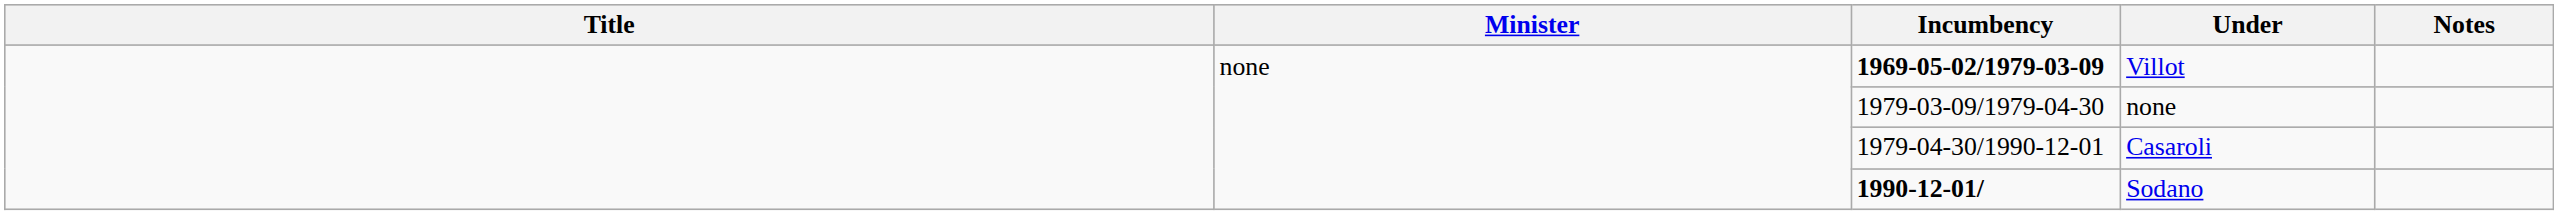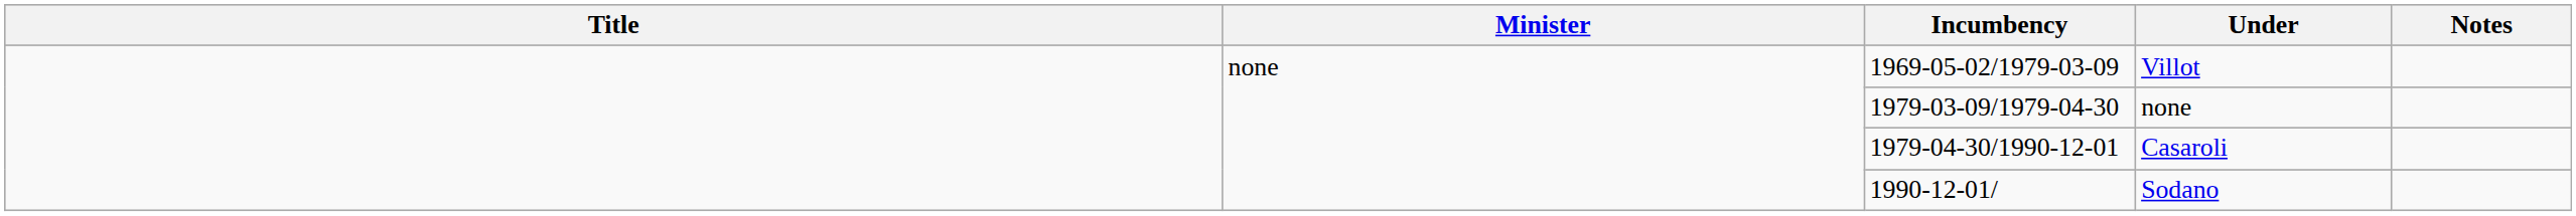Villot | Incumbency: bold -> normal
Sodano | Incumbency: bold -> normal
